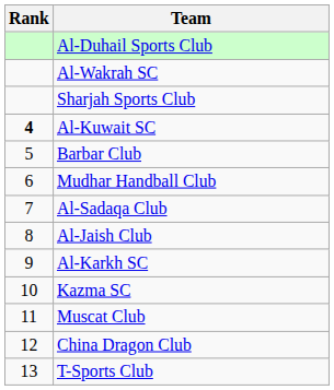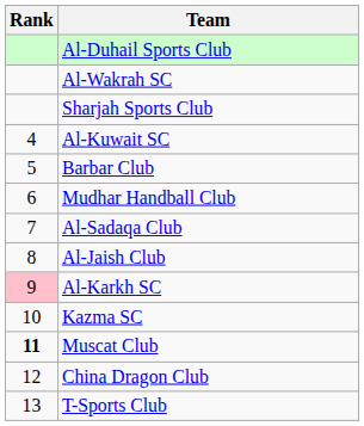Al-Kuwait SC | Rank: bold -> normal
Al-Karkh SC | Rank: no background -> pink background
Muscat Club | Rank: normal -> bold
